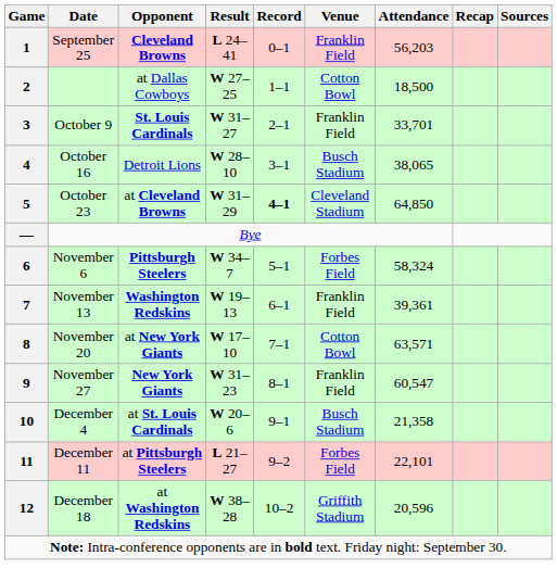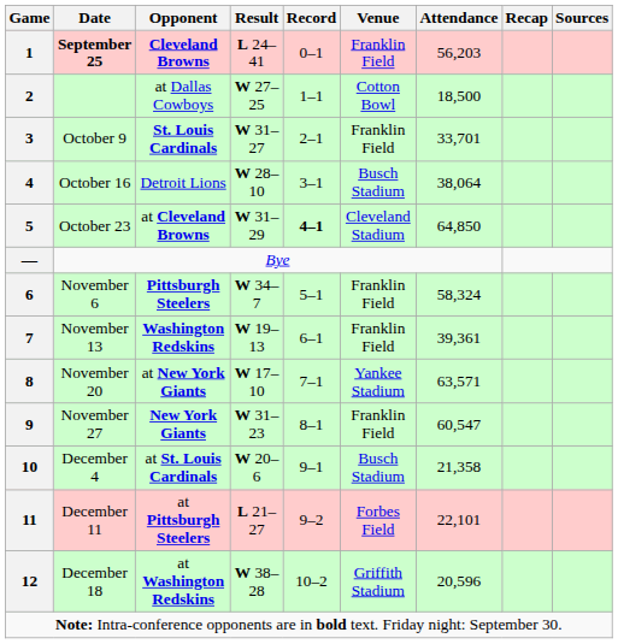1 | Date: normal -> bold
4 | Attendance: 38,065 -> 38,064
6 | Venue: Forbes Field -> Franklin Field
8 | Venue: Cotton Bowl -> Yankee Stadium
